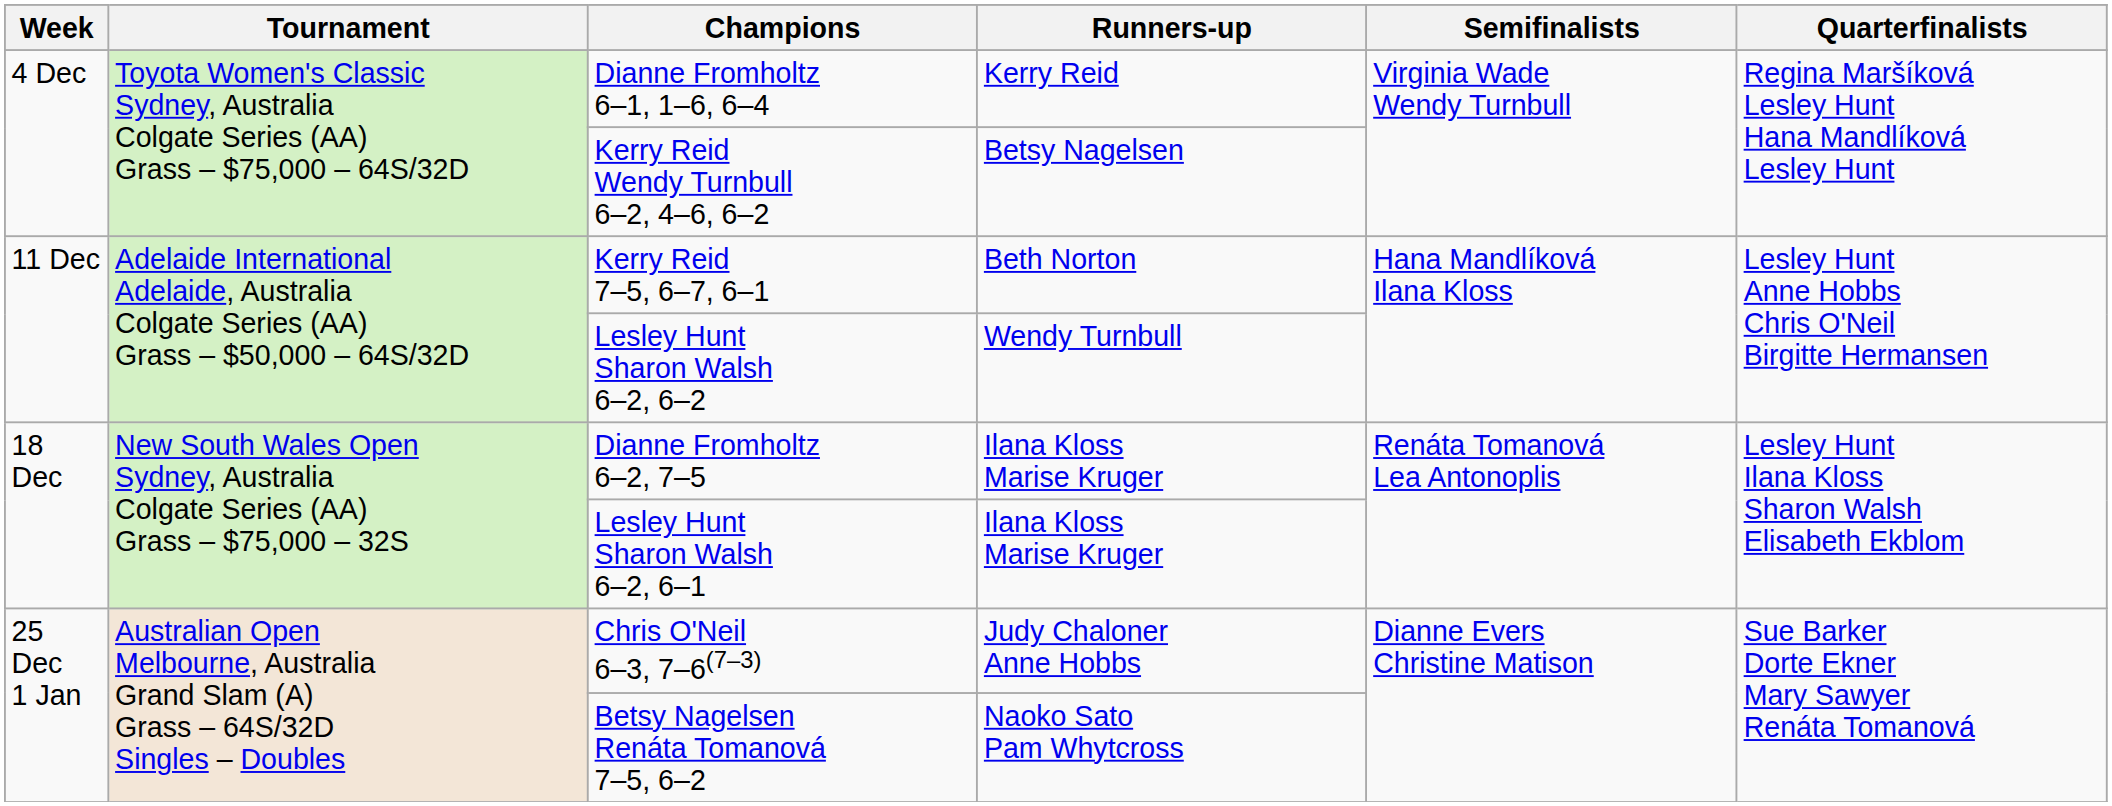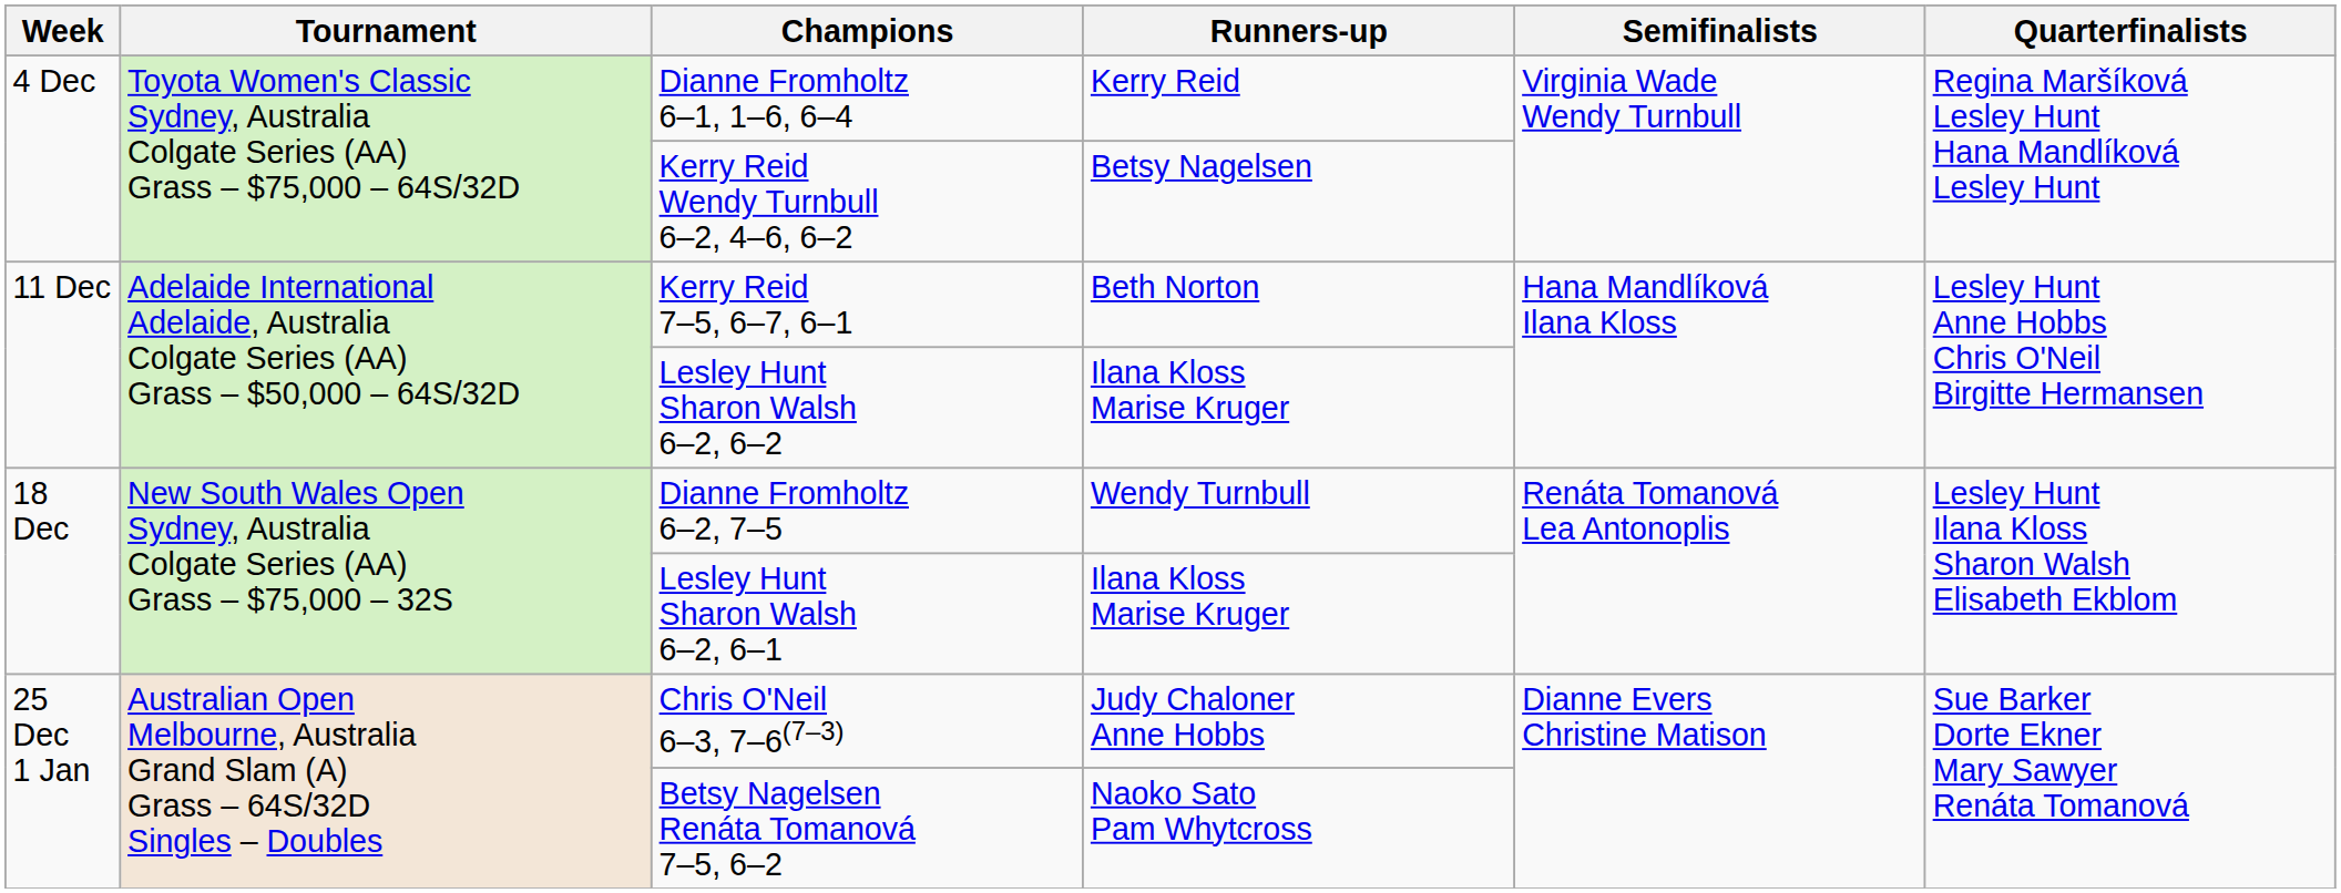Lesley Hunt Sharon Walsh 6–2, 6–2 | Runners-up: Wendy Turnbull -> Ilana Kloss Marise Kruger
Dianne Fromholtz 6–2, 7–5 | Runners-up: Ilana Kloss Marise Kruger -> Wendy Turnbull
